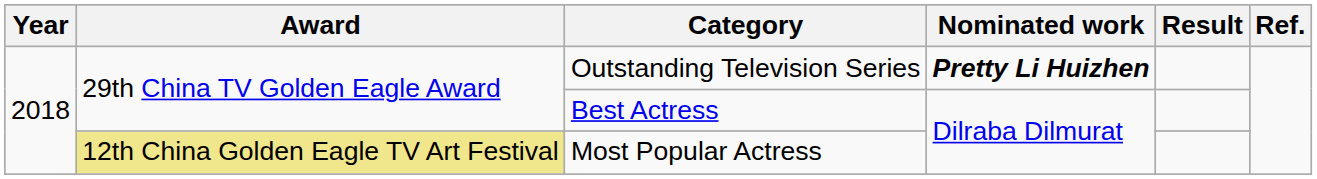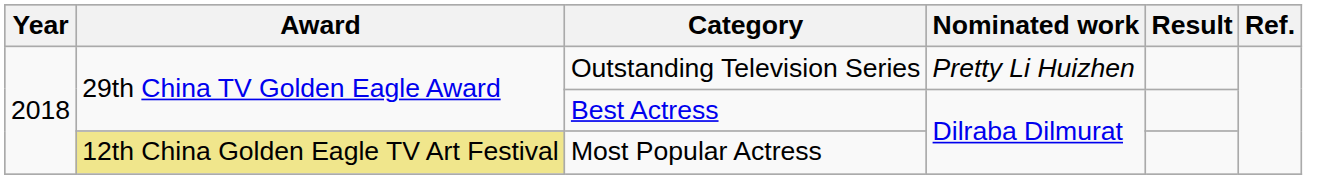Outstanding Television Series | Nominated work: bold -> normal
